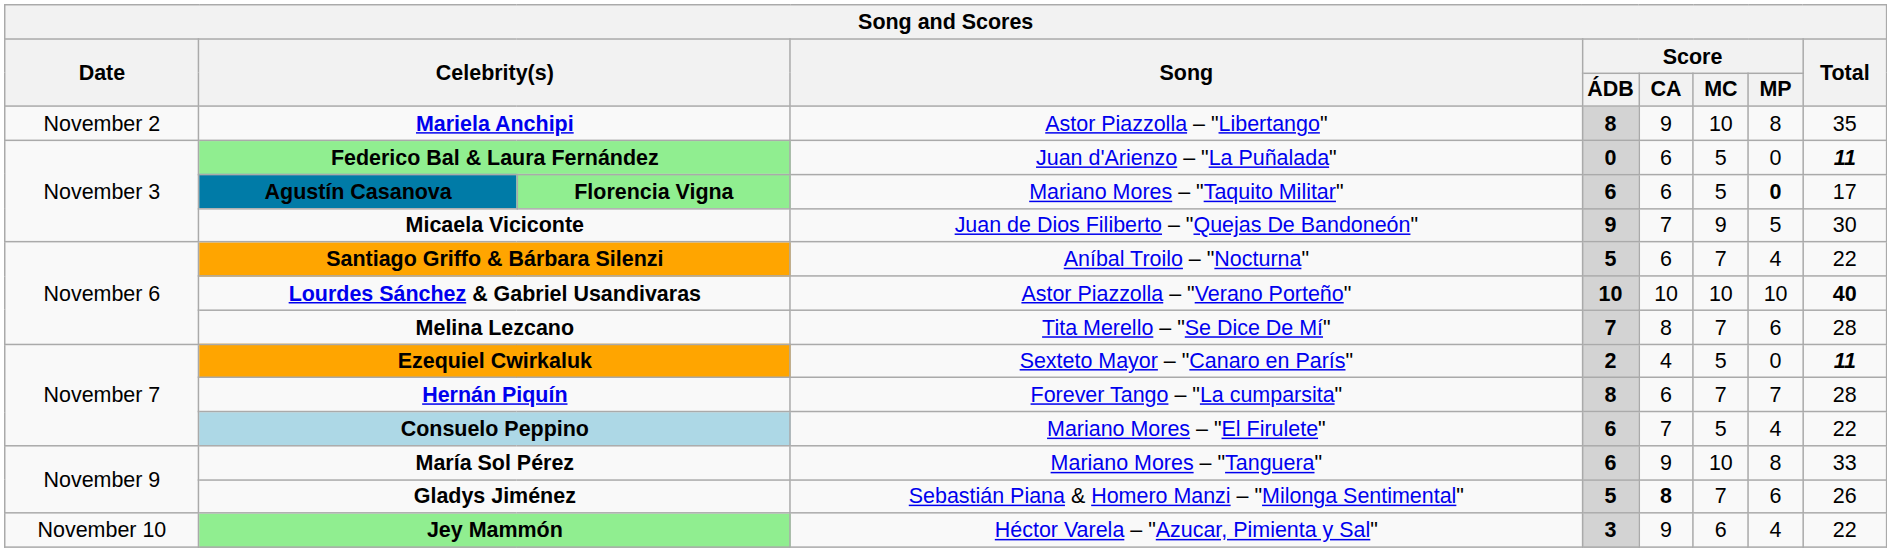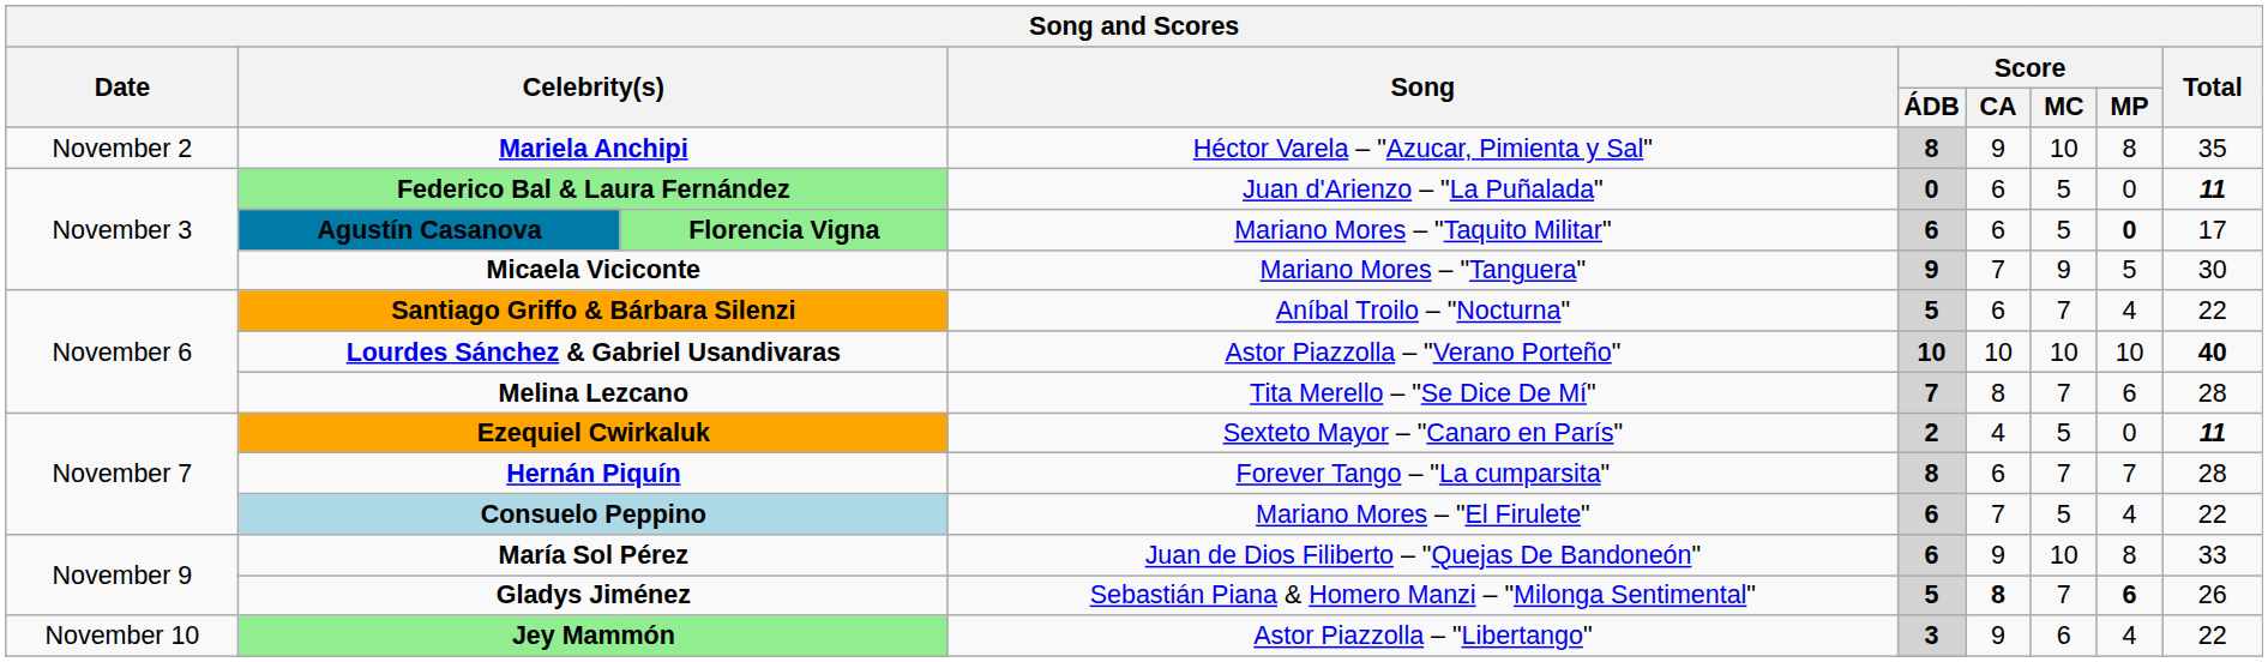Mariela Anchipi | Song: Astor Piazzolla – "Libertango" -> Héctor Varela – "Azucar, Pimienta y Sal"
Micaela Viciconte | Song: Juan de Dios Filiberto – "Quejas De Bandoneón" -> Mariano Mores – "Tanguera"
María Sol Pérez | Song: Mariano Mores – "Tanguera" -> Juan de Dios Filiberto – "Quejas De Bandoneón"
Gladys Jiménez | Score / MP: normal -> bold
Jey Mammón | Song: Héctor Varela – "Azucar, Pimienta y Sal" -> Astor Piazzolla – "Libertango"
